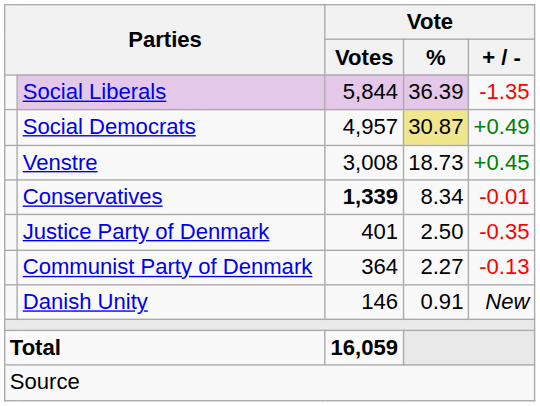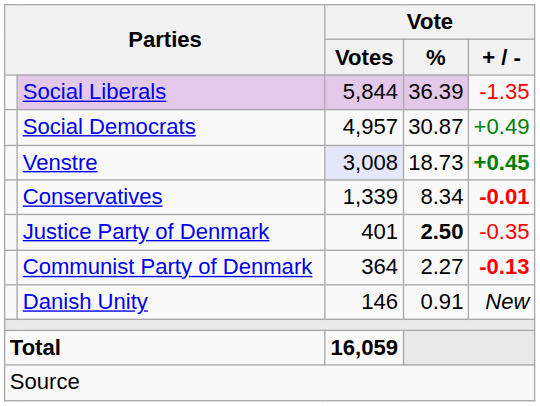Social Democrats | Vote / %: khaki background -> no background
Venstre | Vote / Votes: no background -> lavender background
Venstre | Vote / + / -: normal -> bold
Conservatives | Vote / Votes: bold -> normal
Conservatives | Vote / + / -: normal -> bold
Justice Party of Denmark | Vote / %: normal -> bold
Communist Party of Denmark | Vote / + / -: normal -> bold
